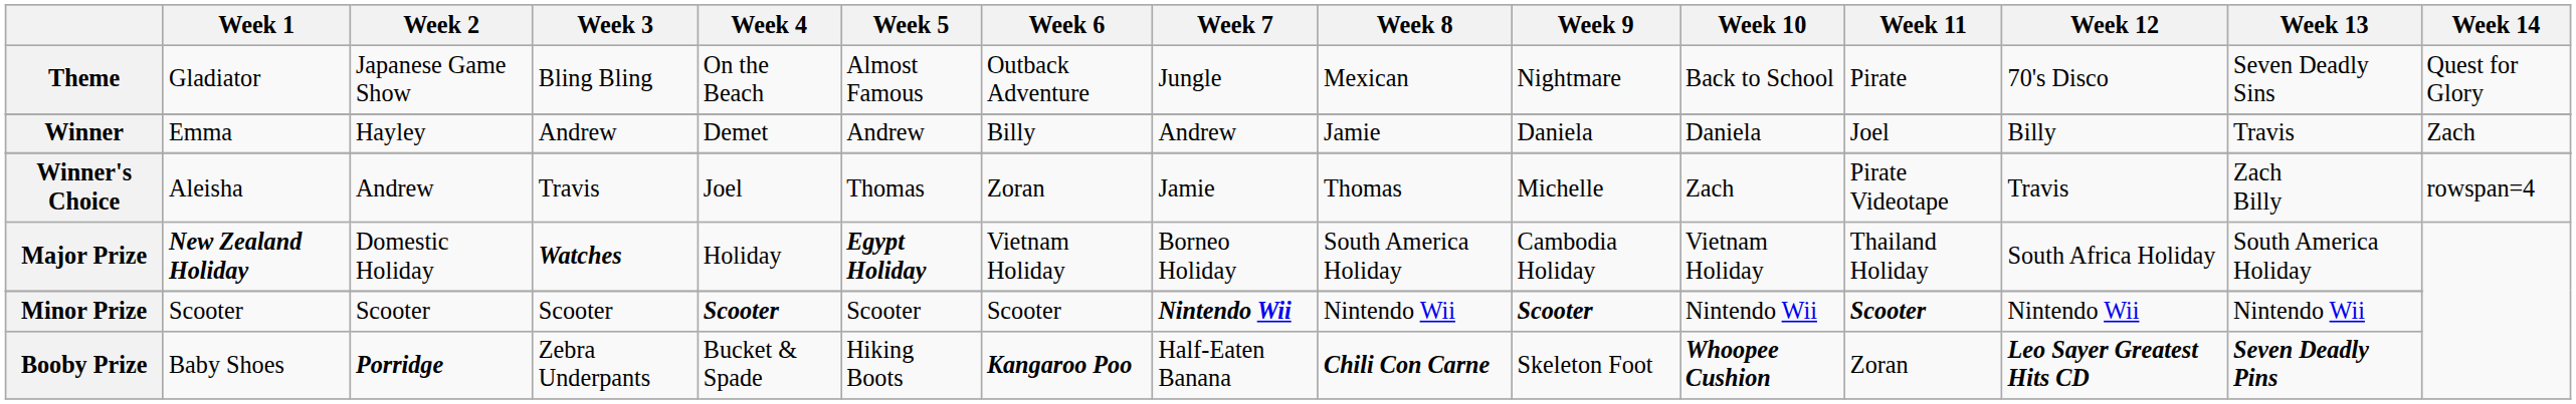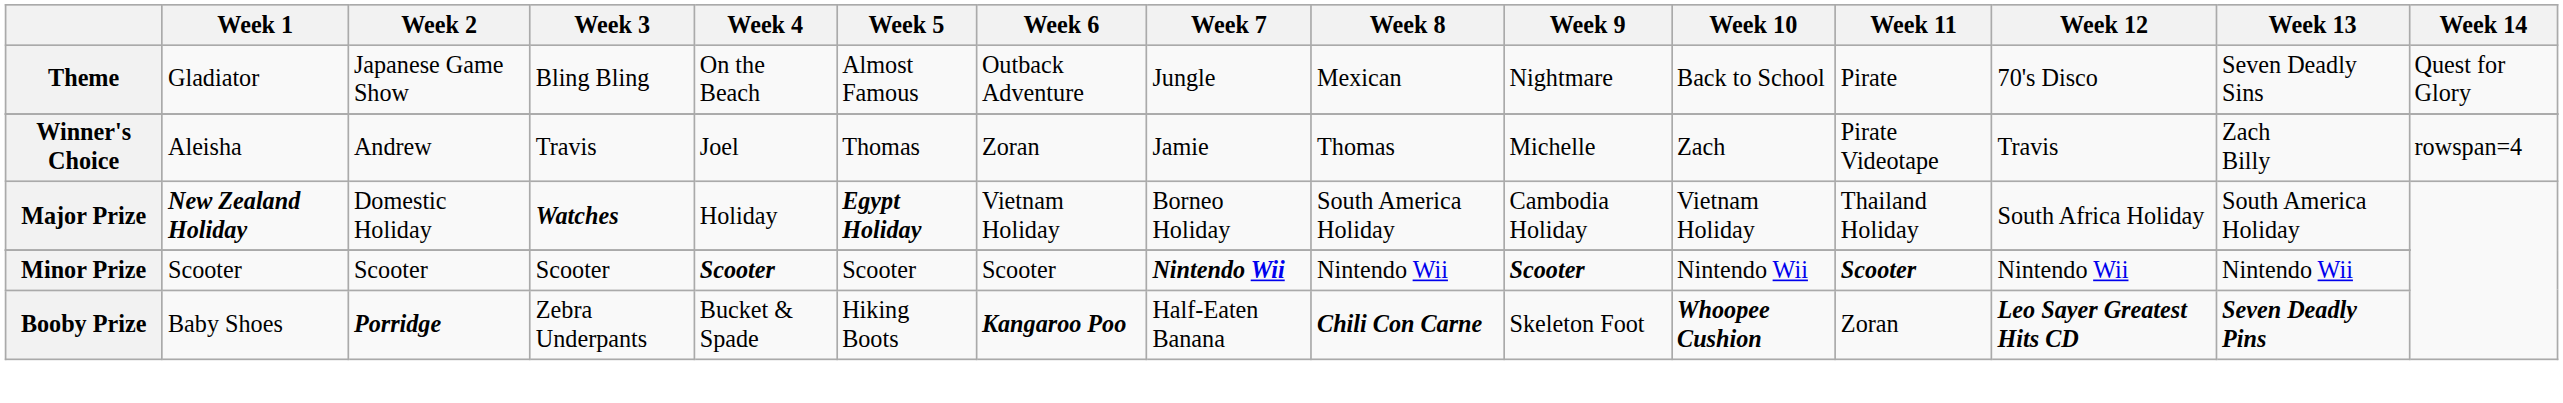- row: Winner | Emma | Hayley | Andrew | Demet | Andrew | Billy | Andrew | Jamie | Daniela | Daniela | Joel | Billy | Travis | Zach
